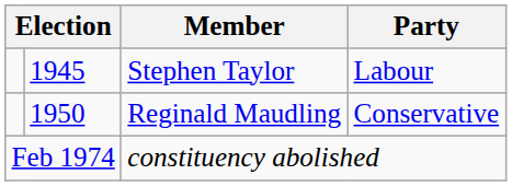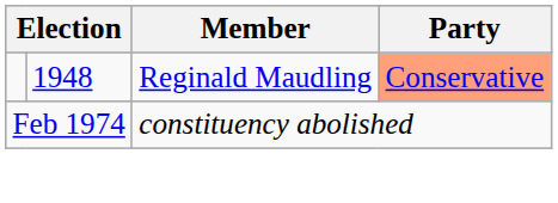- row: 1945 | Stephen Taylor | Labour
Reginald Maudling | column 2: 1950 -> 1948
Reginald Maudling | Party: no background -> lightsalmon background
